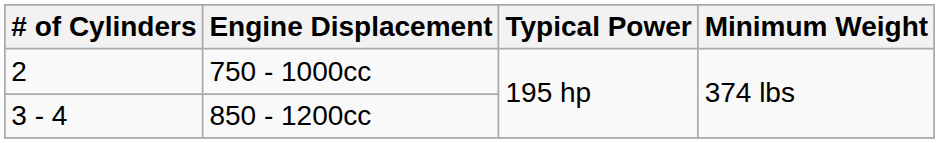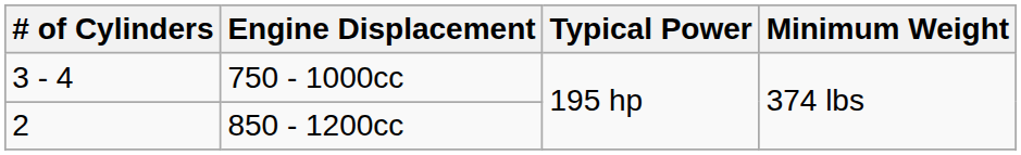750 - 1000cc | # of Cylinders: 2 -> 3 - 4
850 - 1200cc | # of Cylinders: 3 - 4 -> 2
